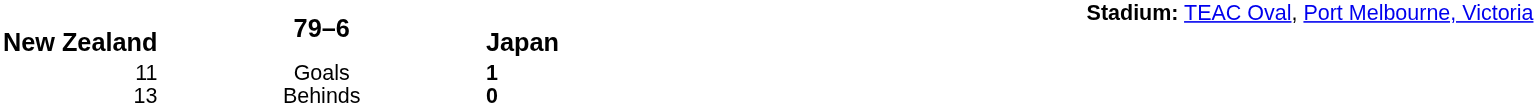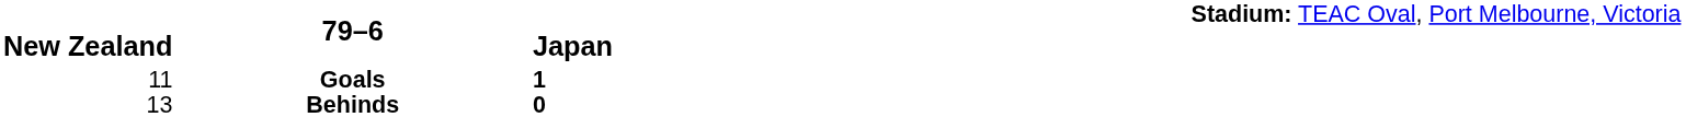11 13 | column 2: normal -> bold
